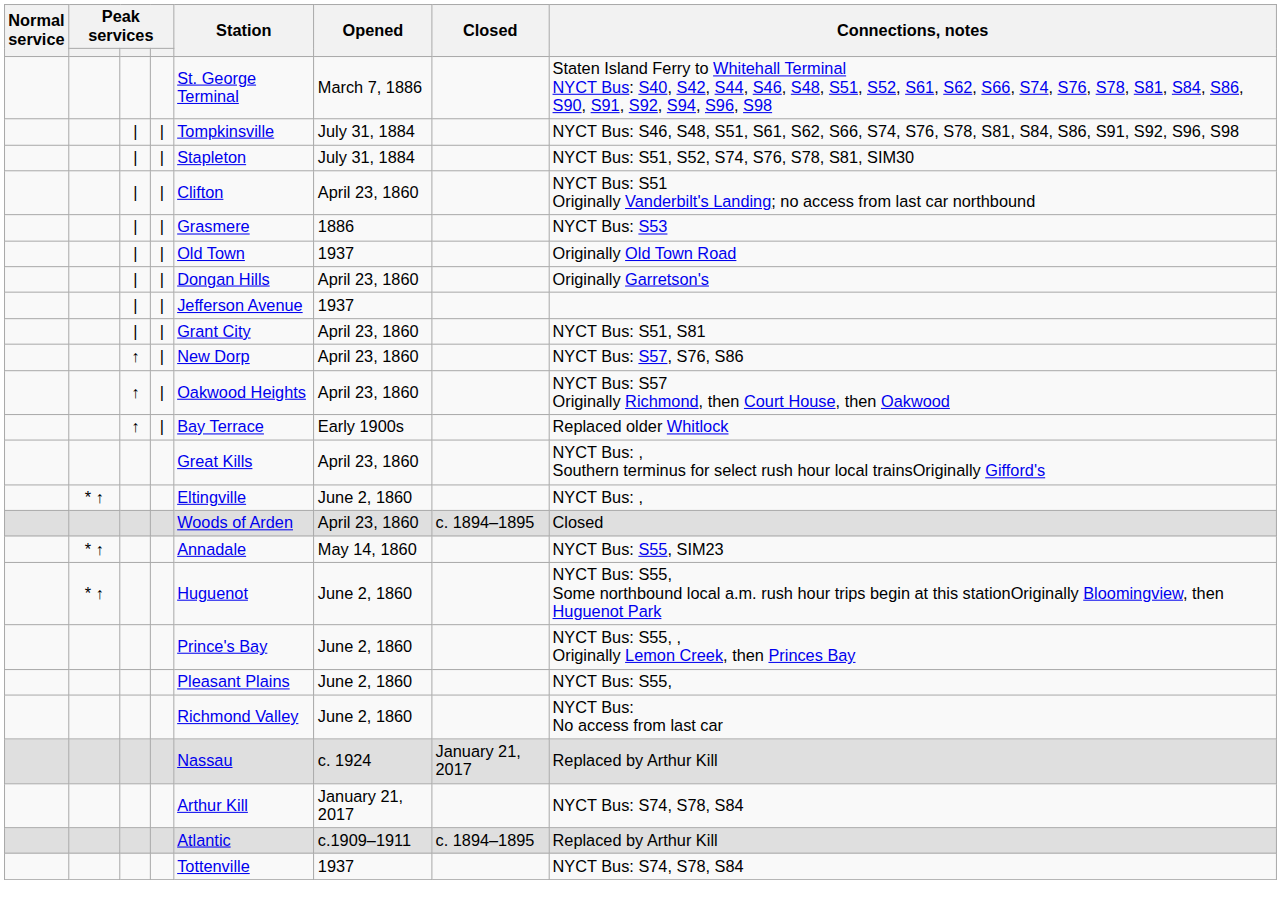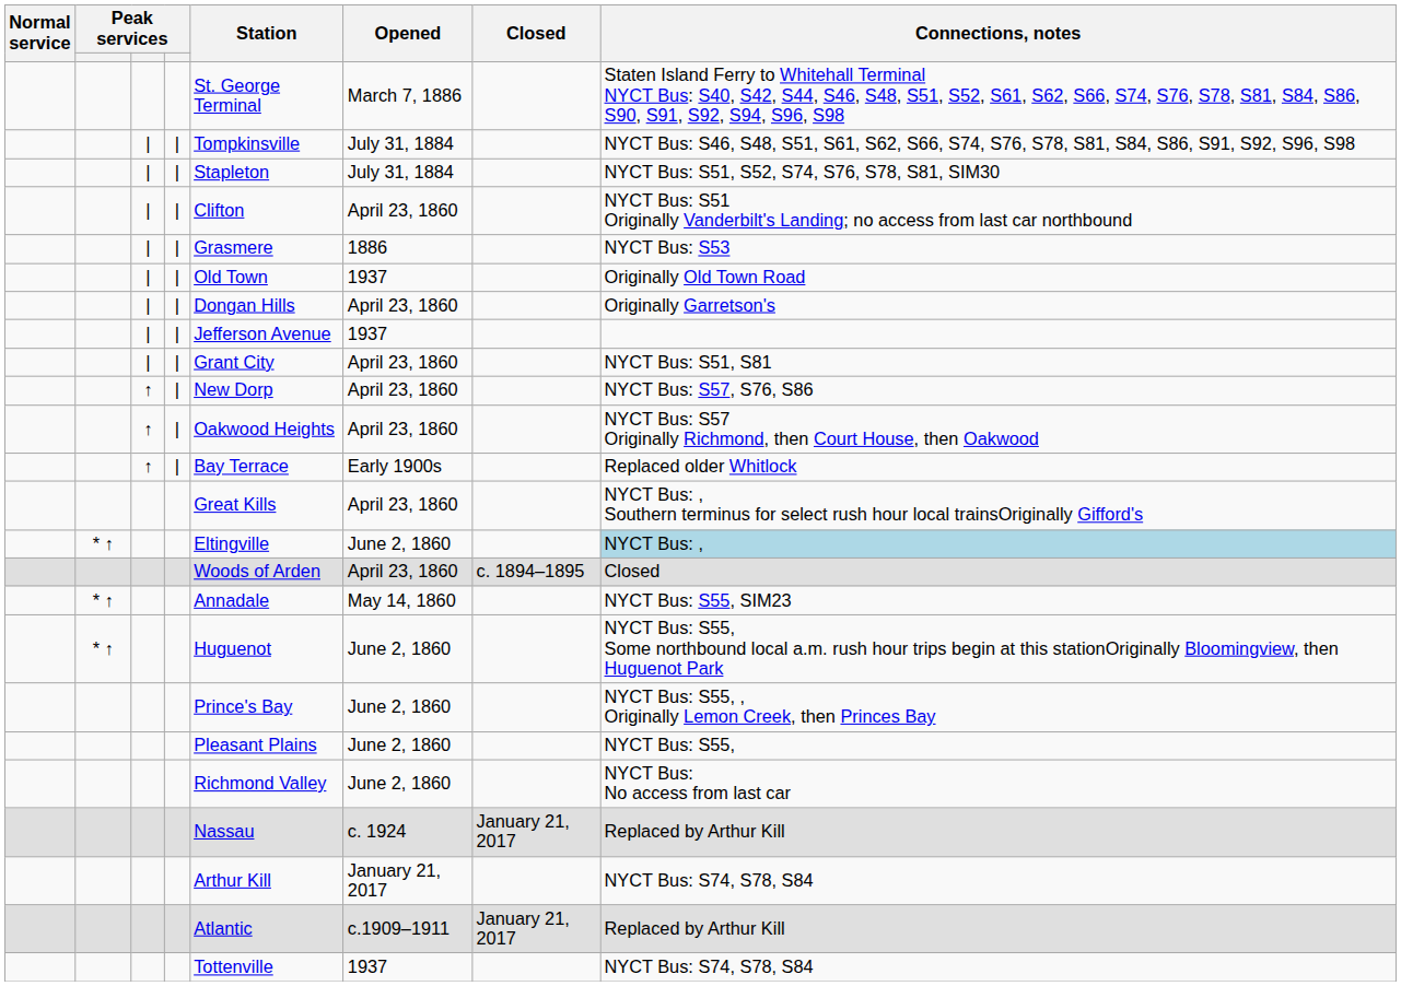row 16 | Connections, notes: no background -> lightblue background
row 25 | Closed: c. 1894–1895 -> January 21, 2017
